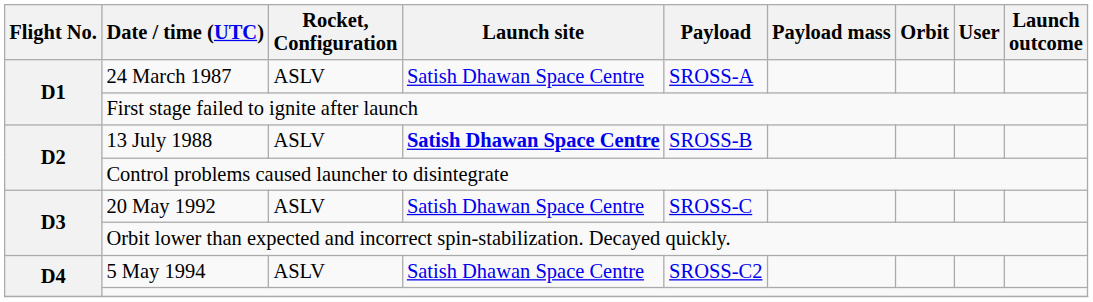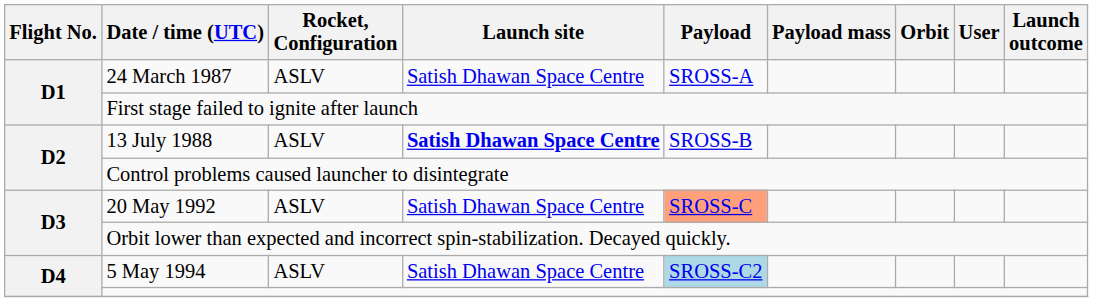20 May 1992 | Payload: no background -> lightsalmon background
5 May 1994 | Payload: no background -> lightblue background
